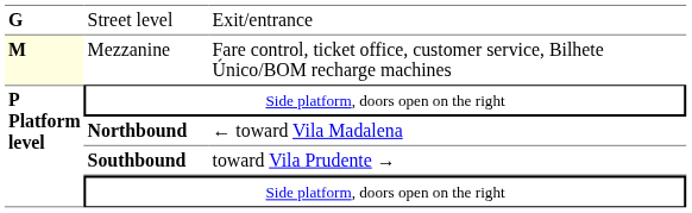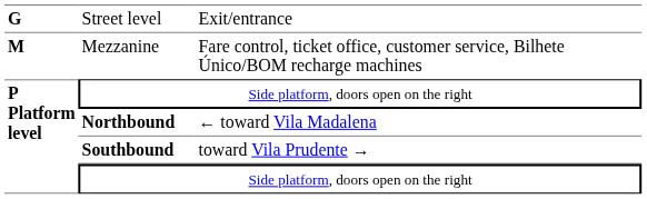Mezzanine | column 1: lightyellow background -> no background
